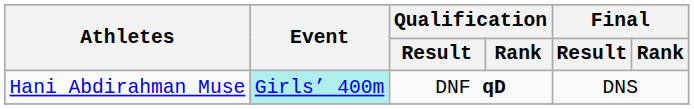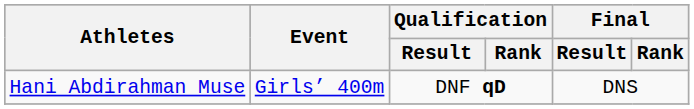Hani Abdirahman Muse | Event: paleturquoise background -> no background
